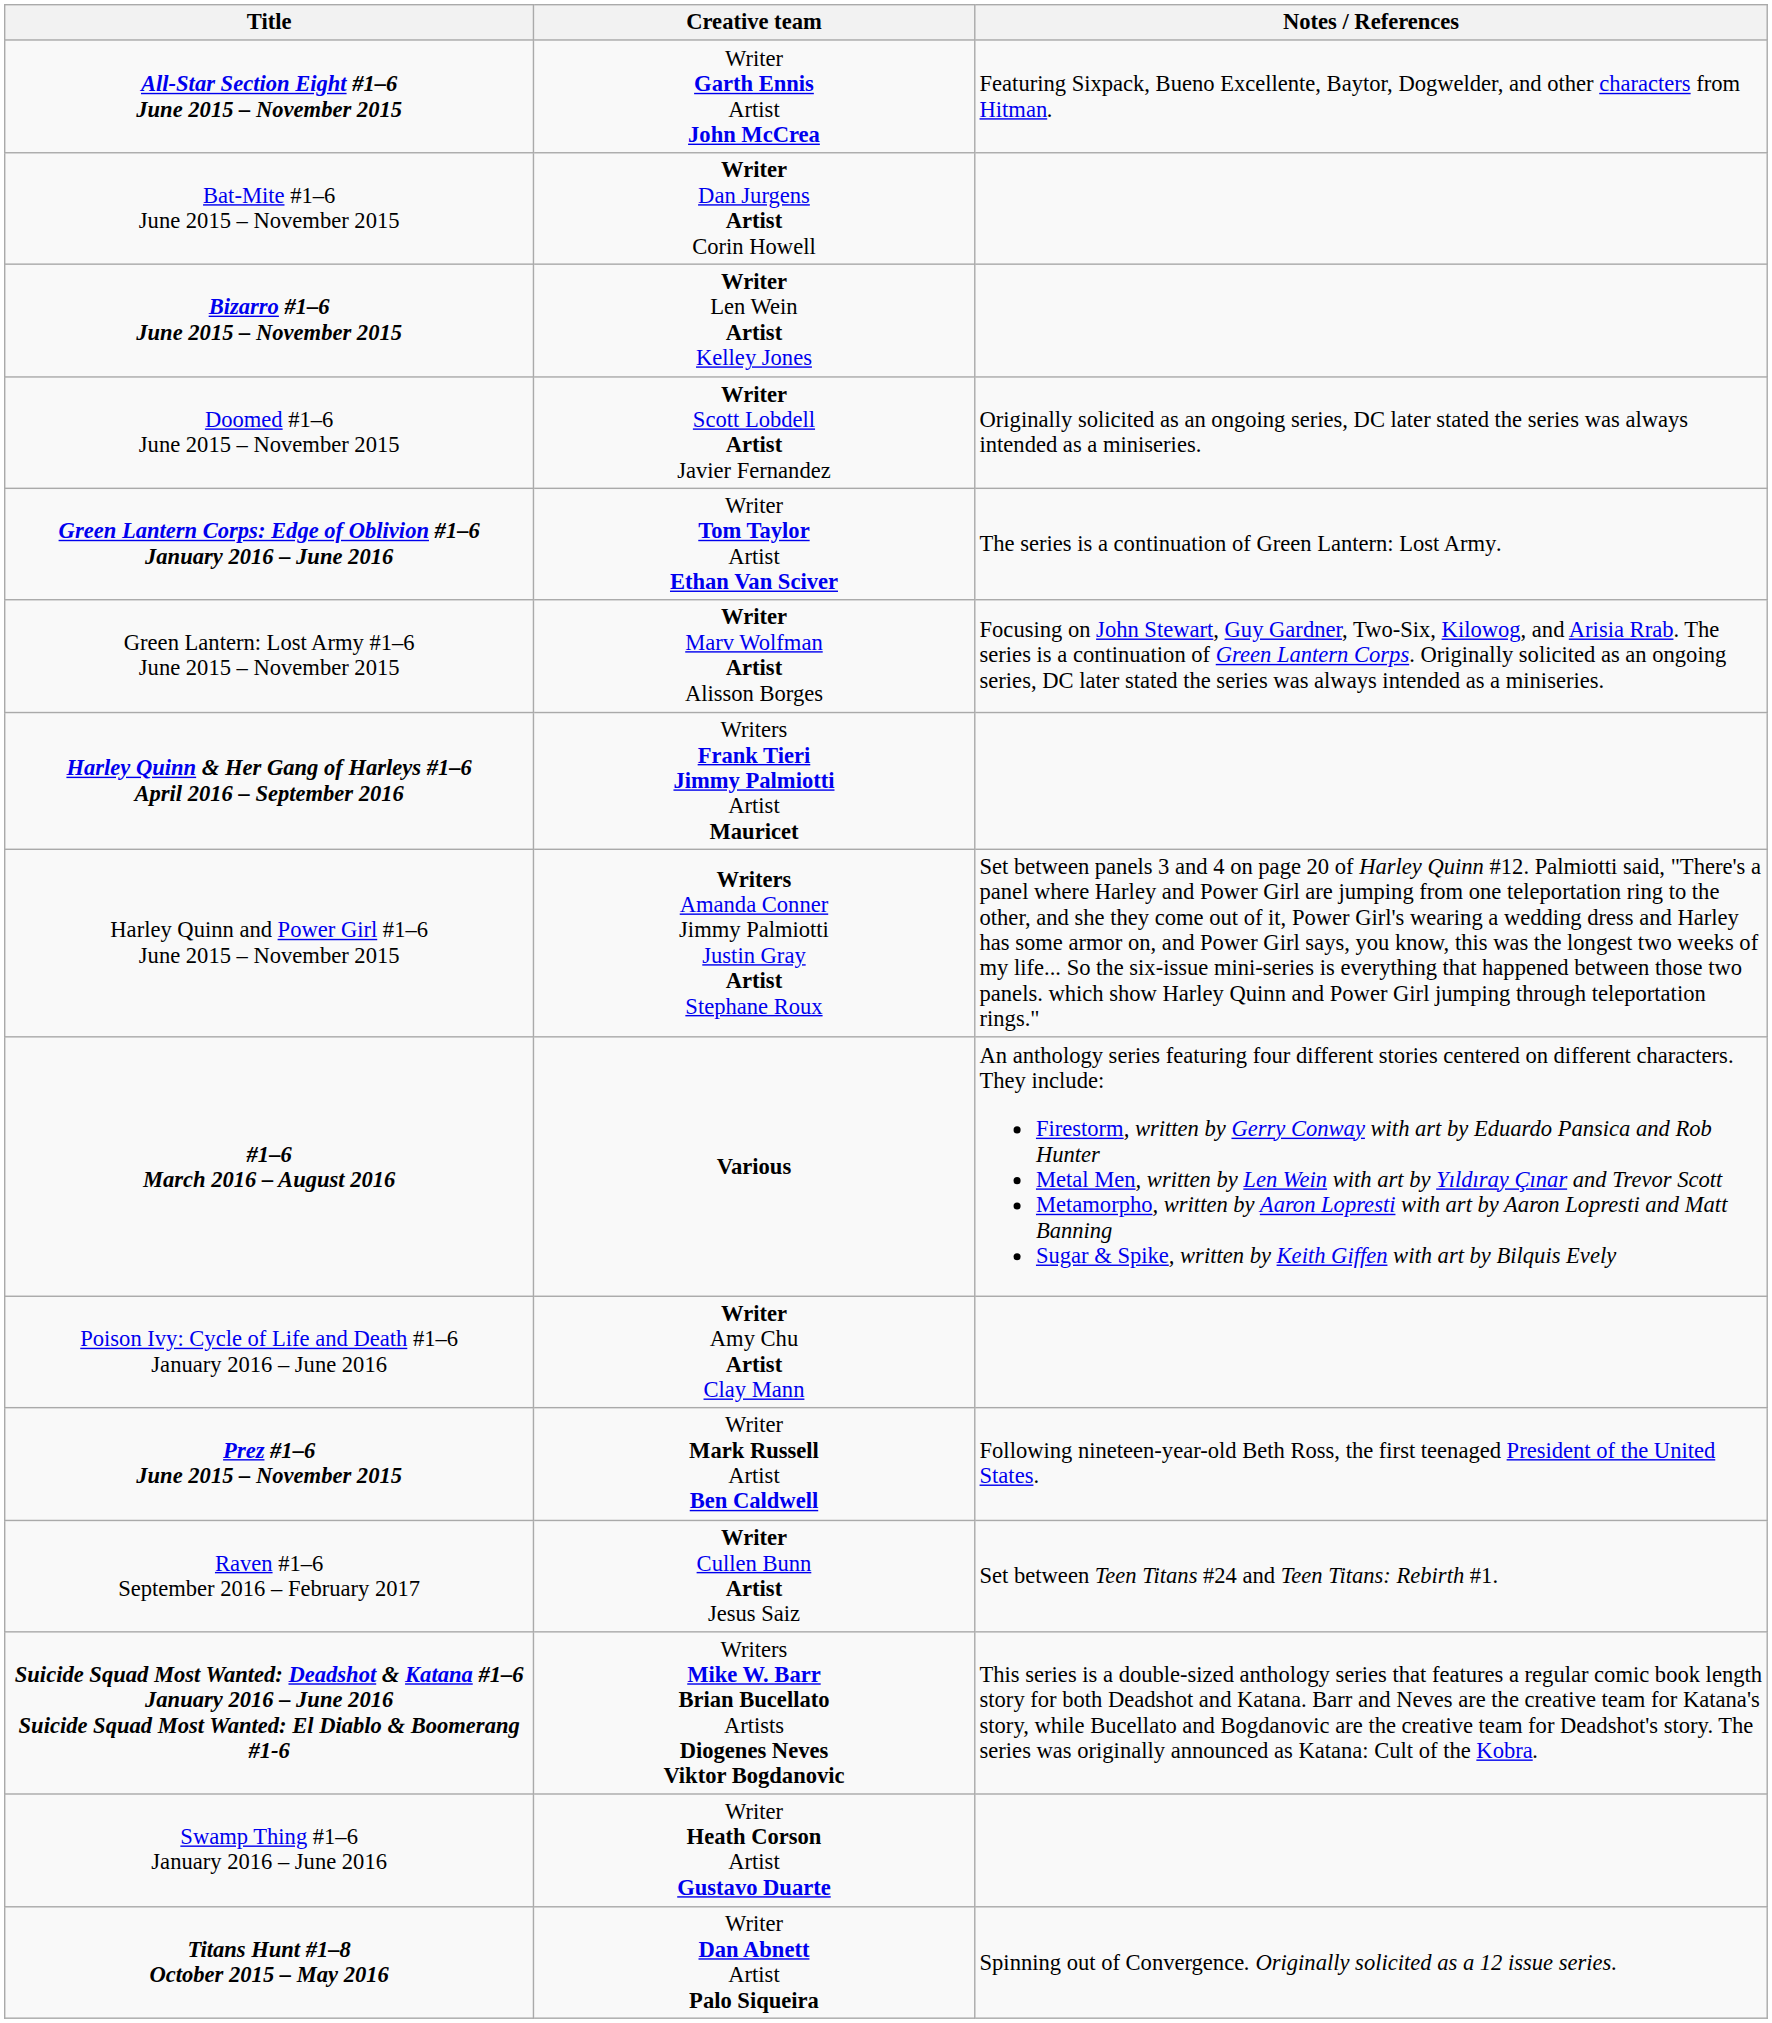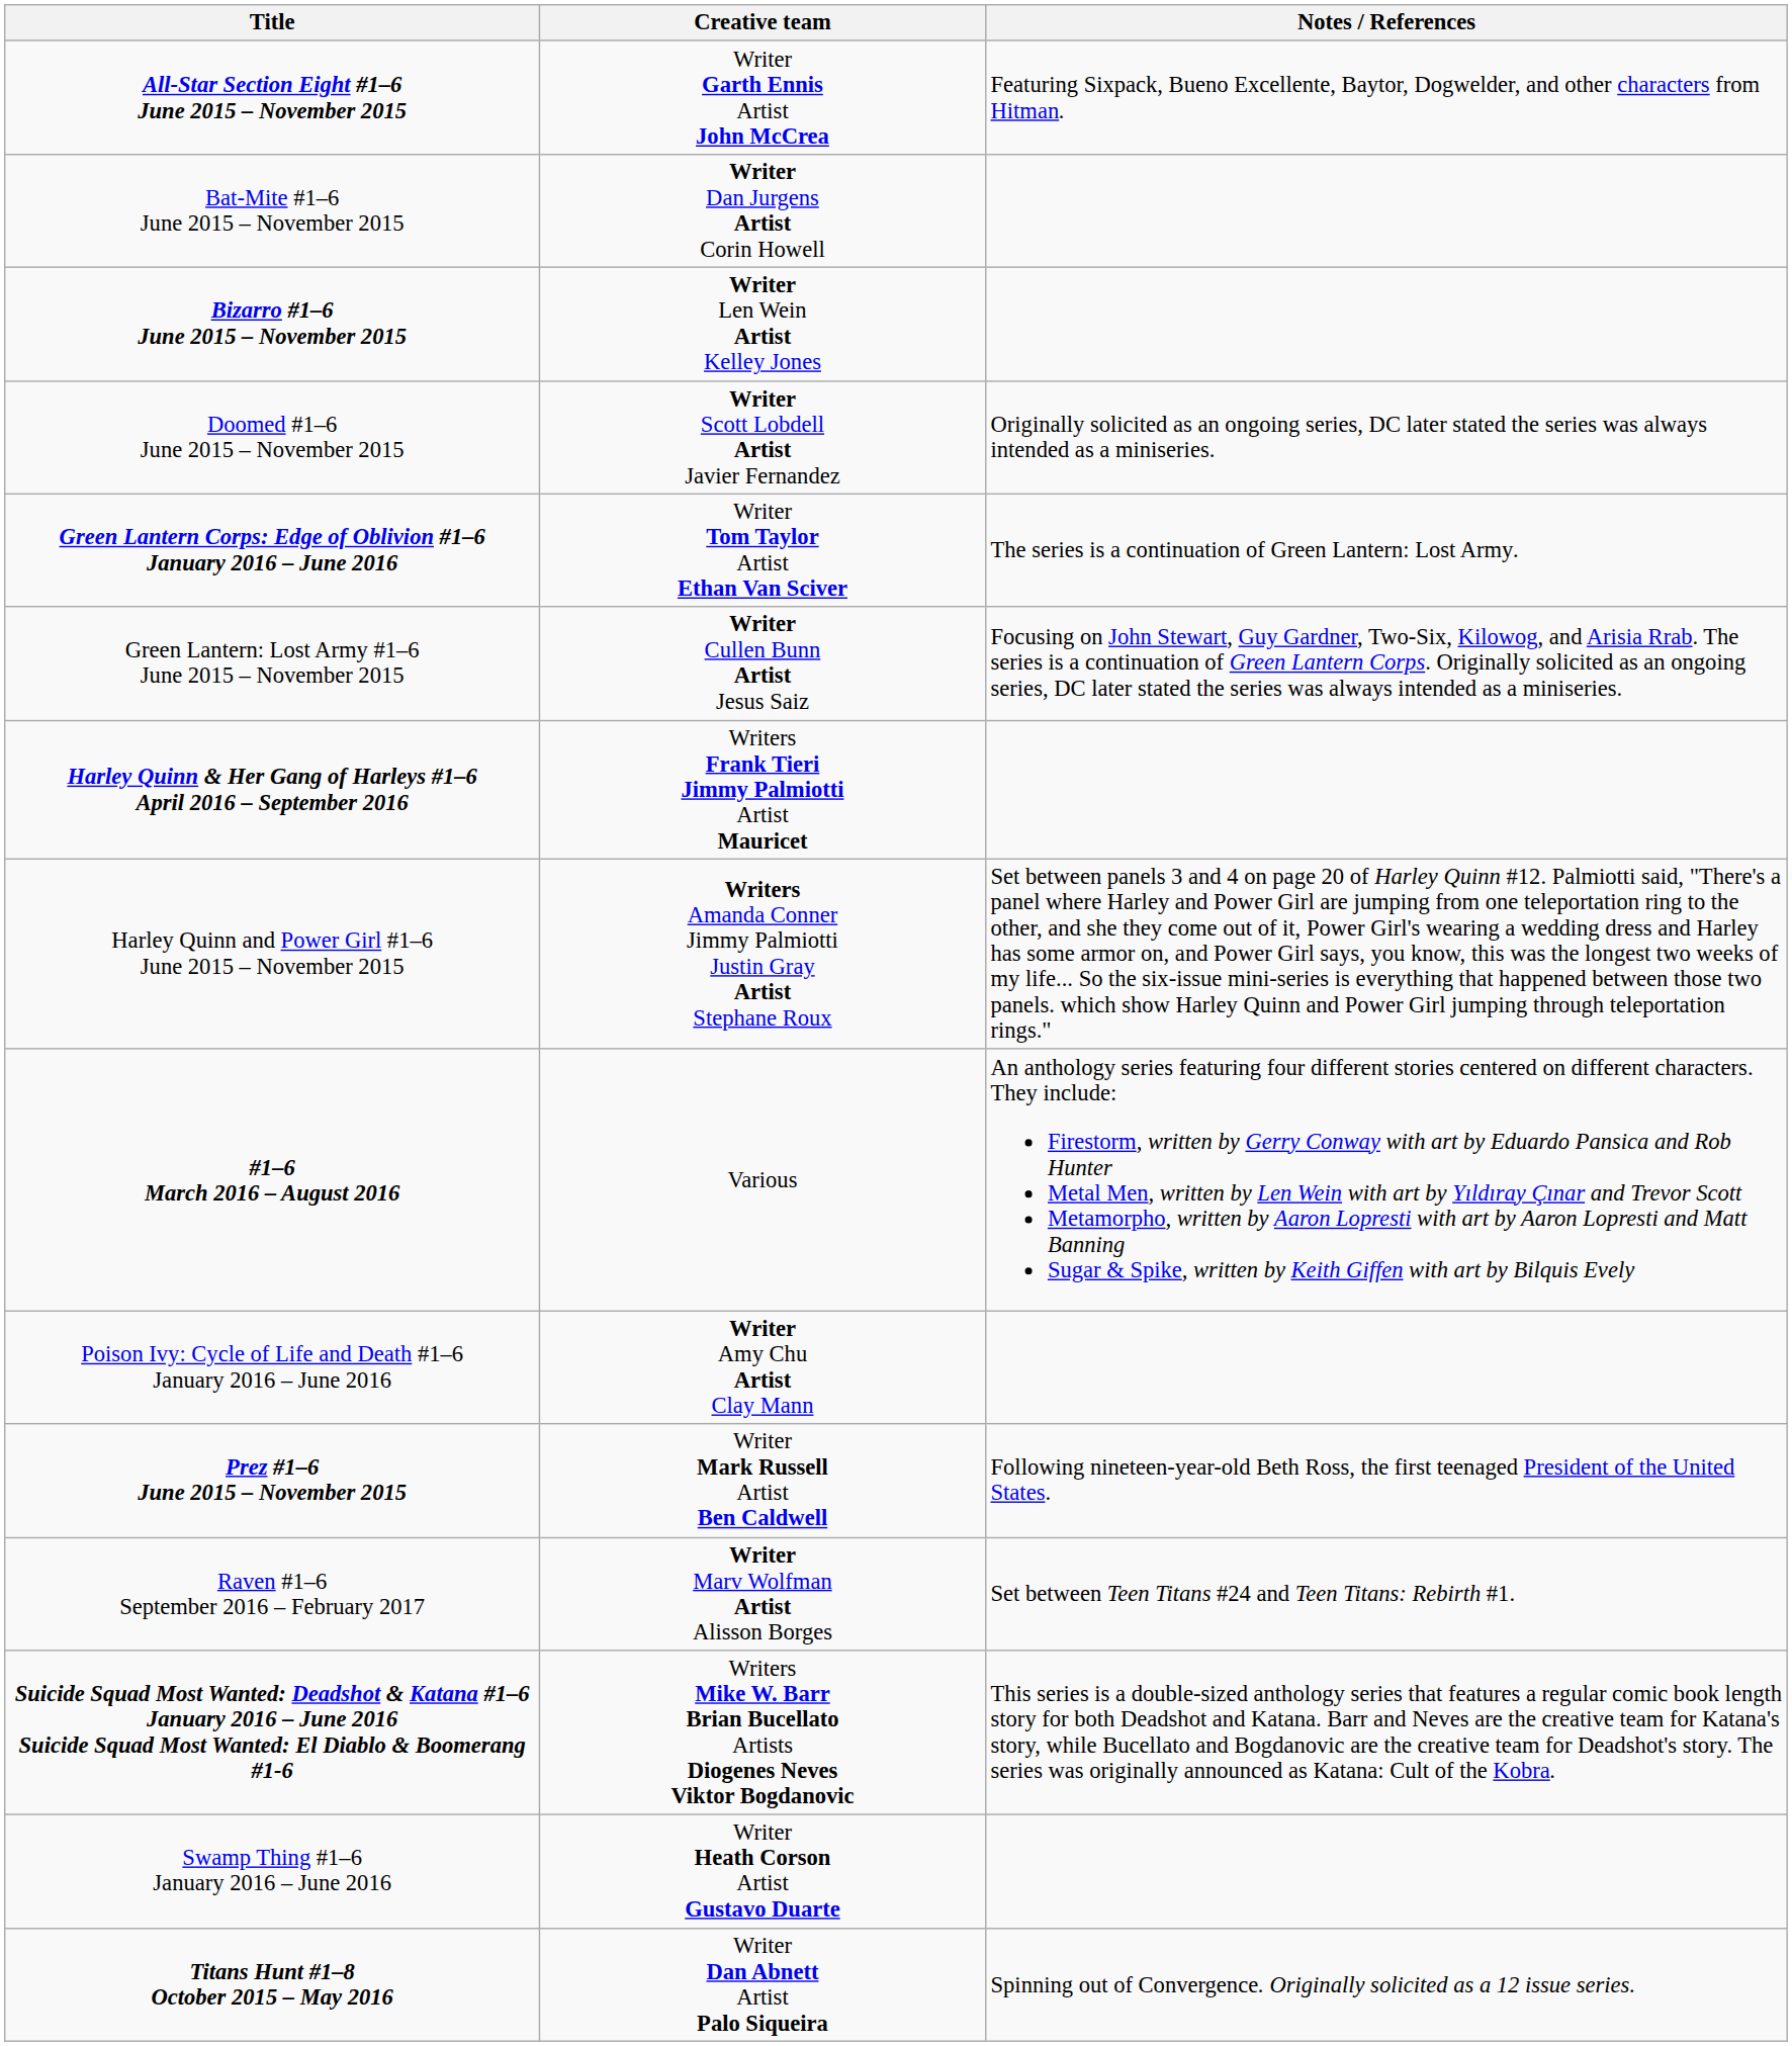Green Lantern: Lost Army #1–6 June 2015 – November 2015 | Creative team: Writer Marv Wolfman Artist Alisson Borges -> Writer Cullen Bunn Artist Jesus Saiz
#1–6 March 2016 – August 2016 | Creative team: bold -> normal
Raven #1–6 September 2016 – February 2017 | Creative team: Writer Cullen Bunn Artist Jesus Saiz -> Writer Marv Wolfman Artist Alisson Borges
